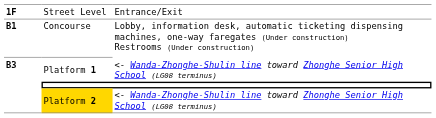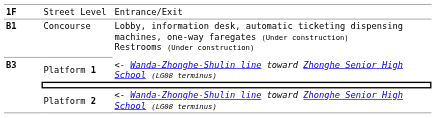Platform 2 | column 2: gold background -> no background
